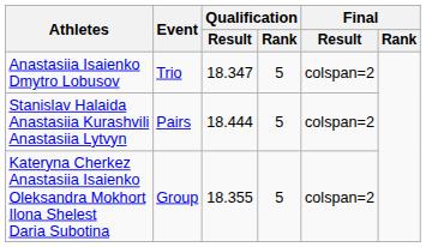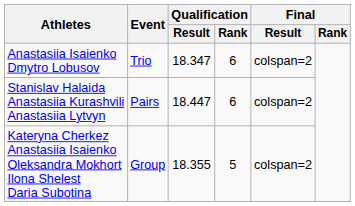Anastasiia Isaienko Dmytro Lobusov | Qualification / Rank: 5 -> 6
Stanislav Halaida Anastasiia Kurashvili Anastasiia Lytvyn | Qualification / Result: 18.444 -> 18.447
Stanislav Halaida Anastasiia Kurashvili Anastasiia Lytvyn | Qualification / Rank: 5 -> 6
